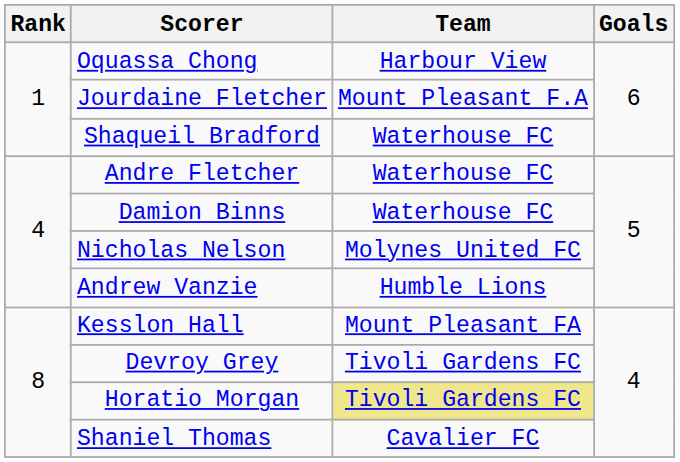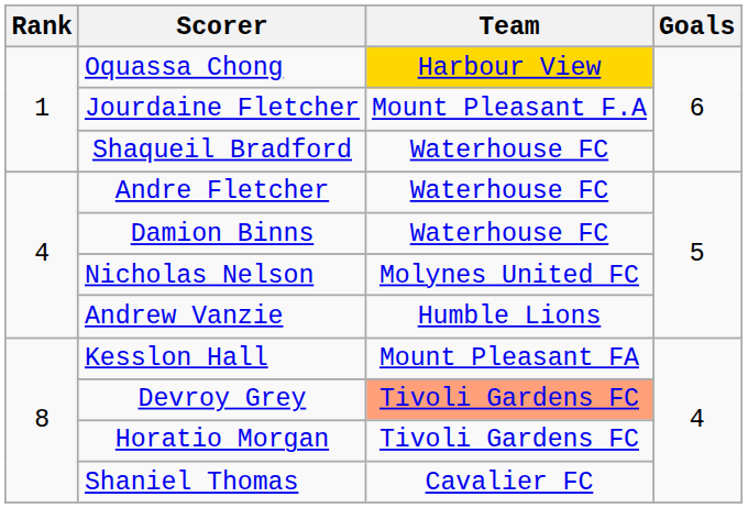Oquassa Chong | Team: no background -> gold background
Devroy Grey | Team: no background -> lightsalmon background
Horatio Morgan | Team: khaki background -> no background
